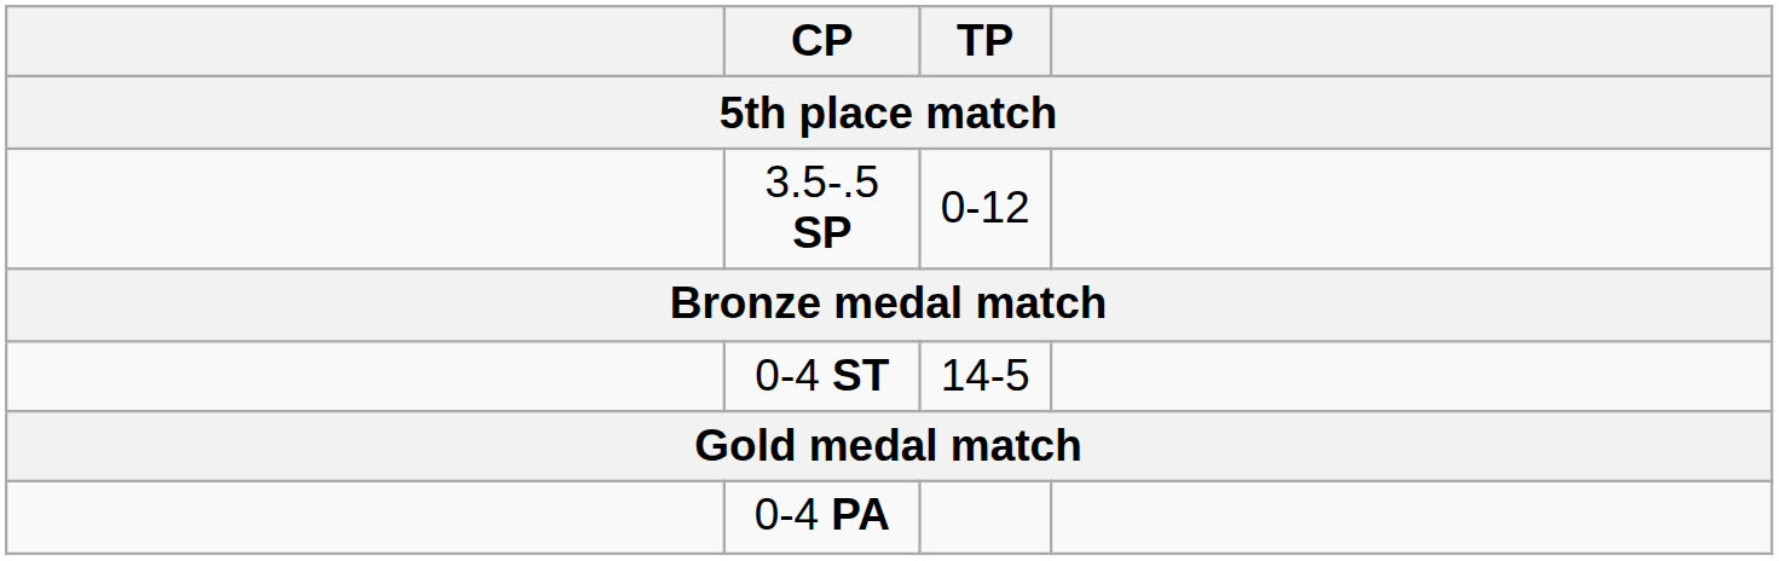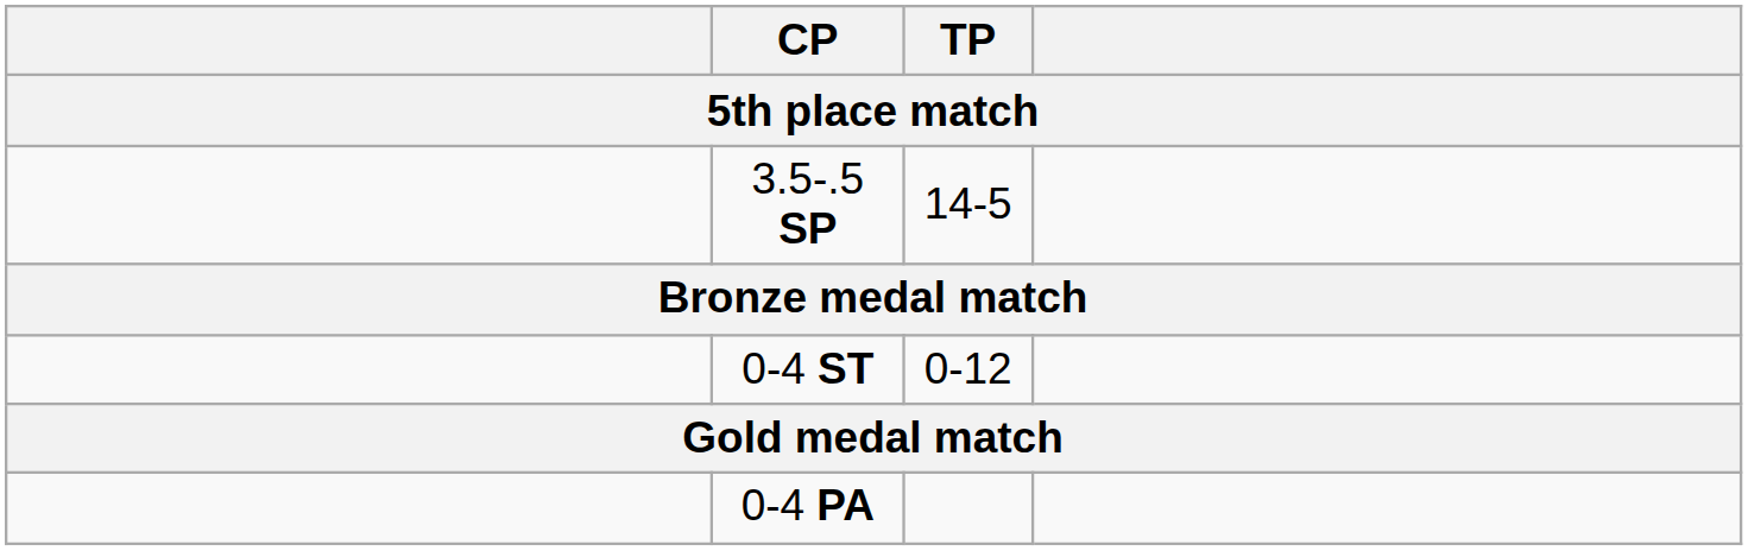3.5-.5 SP | TP: 0-12 -> 14-5
0-4 ST | TP: 14-5 -> 0-12
